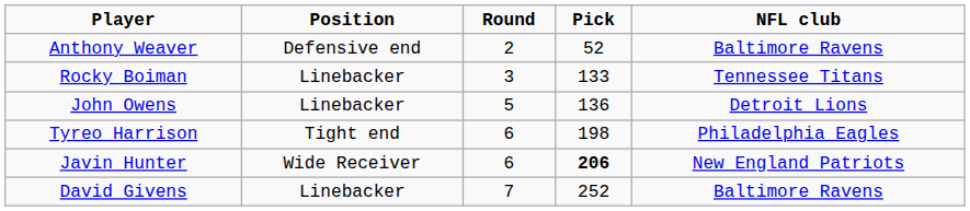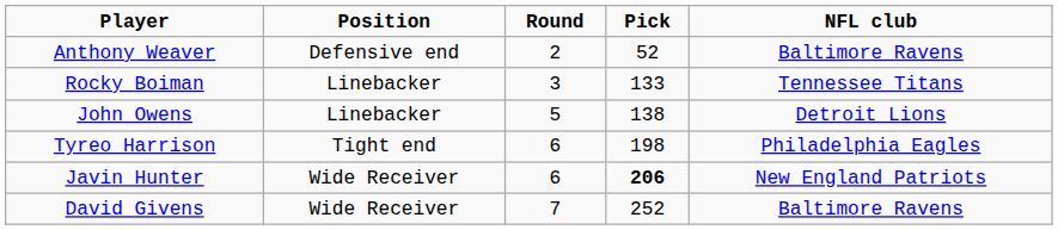John Owens | Pick: 136 -> 138
David Givens | Position: Linebacker -> Wide Receiver
